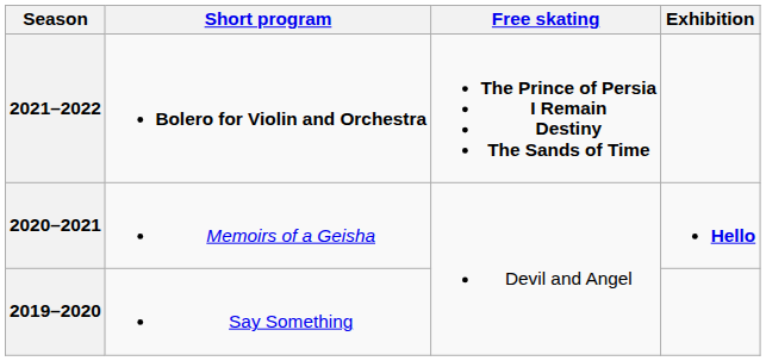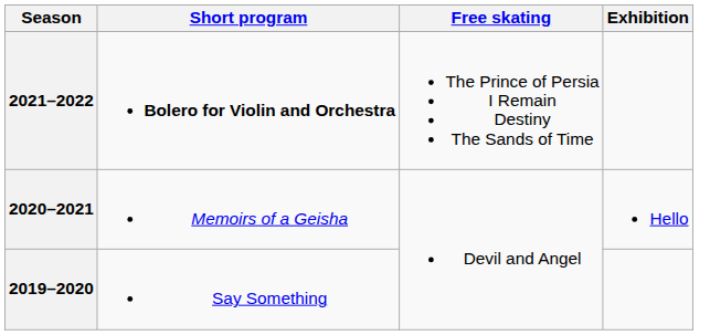2021–2022 | Free skating: bold -> normal
2020–2021 | Exhibition: bold -> normal
